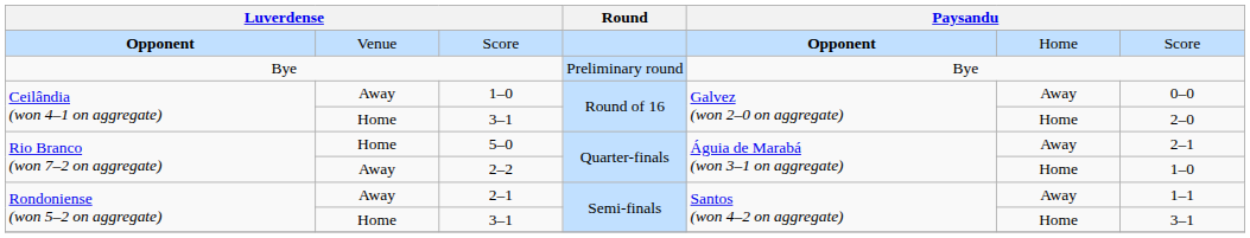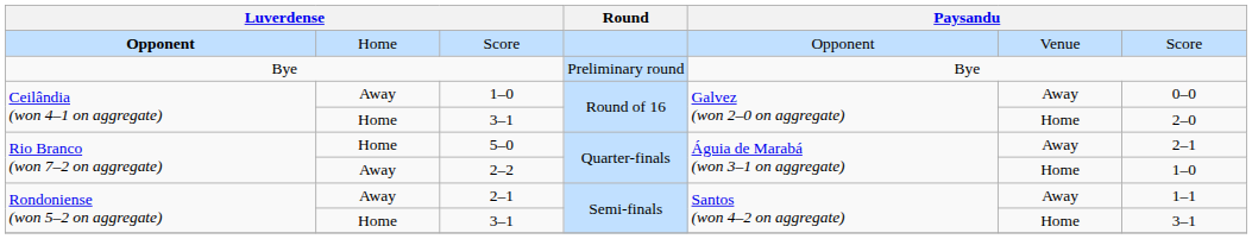row 2 | column 2: Venue -> Home
row 2 | column 5: bold -> normal
row 2 | column 6: Home -> Venue
